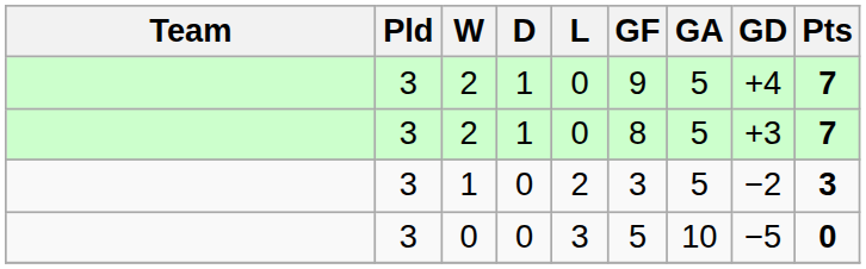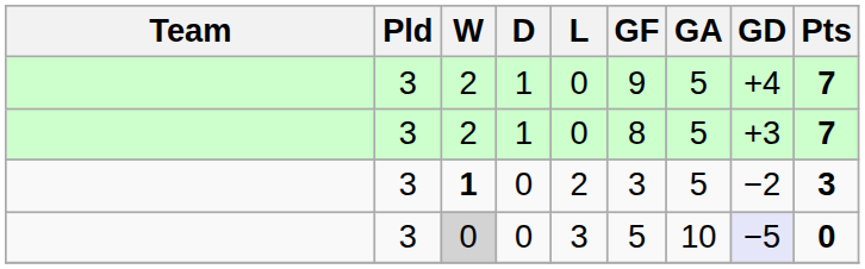row 4 | W: normal -> bold
row 5 | W: no background -> lightgrey background
row 5 | GD: no background -> lavender background
